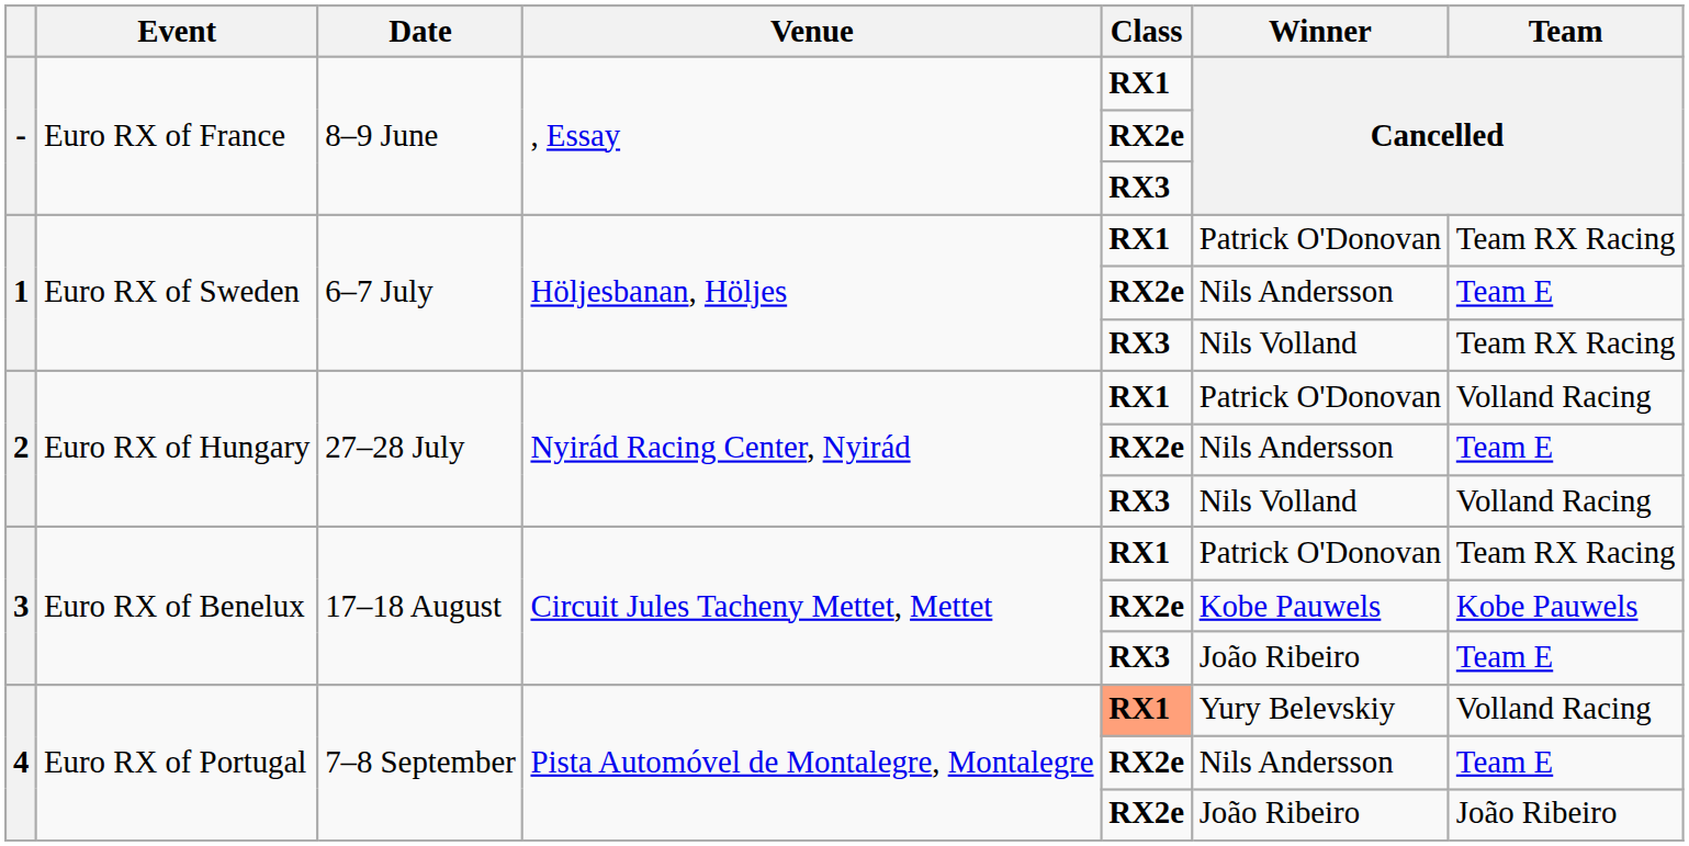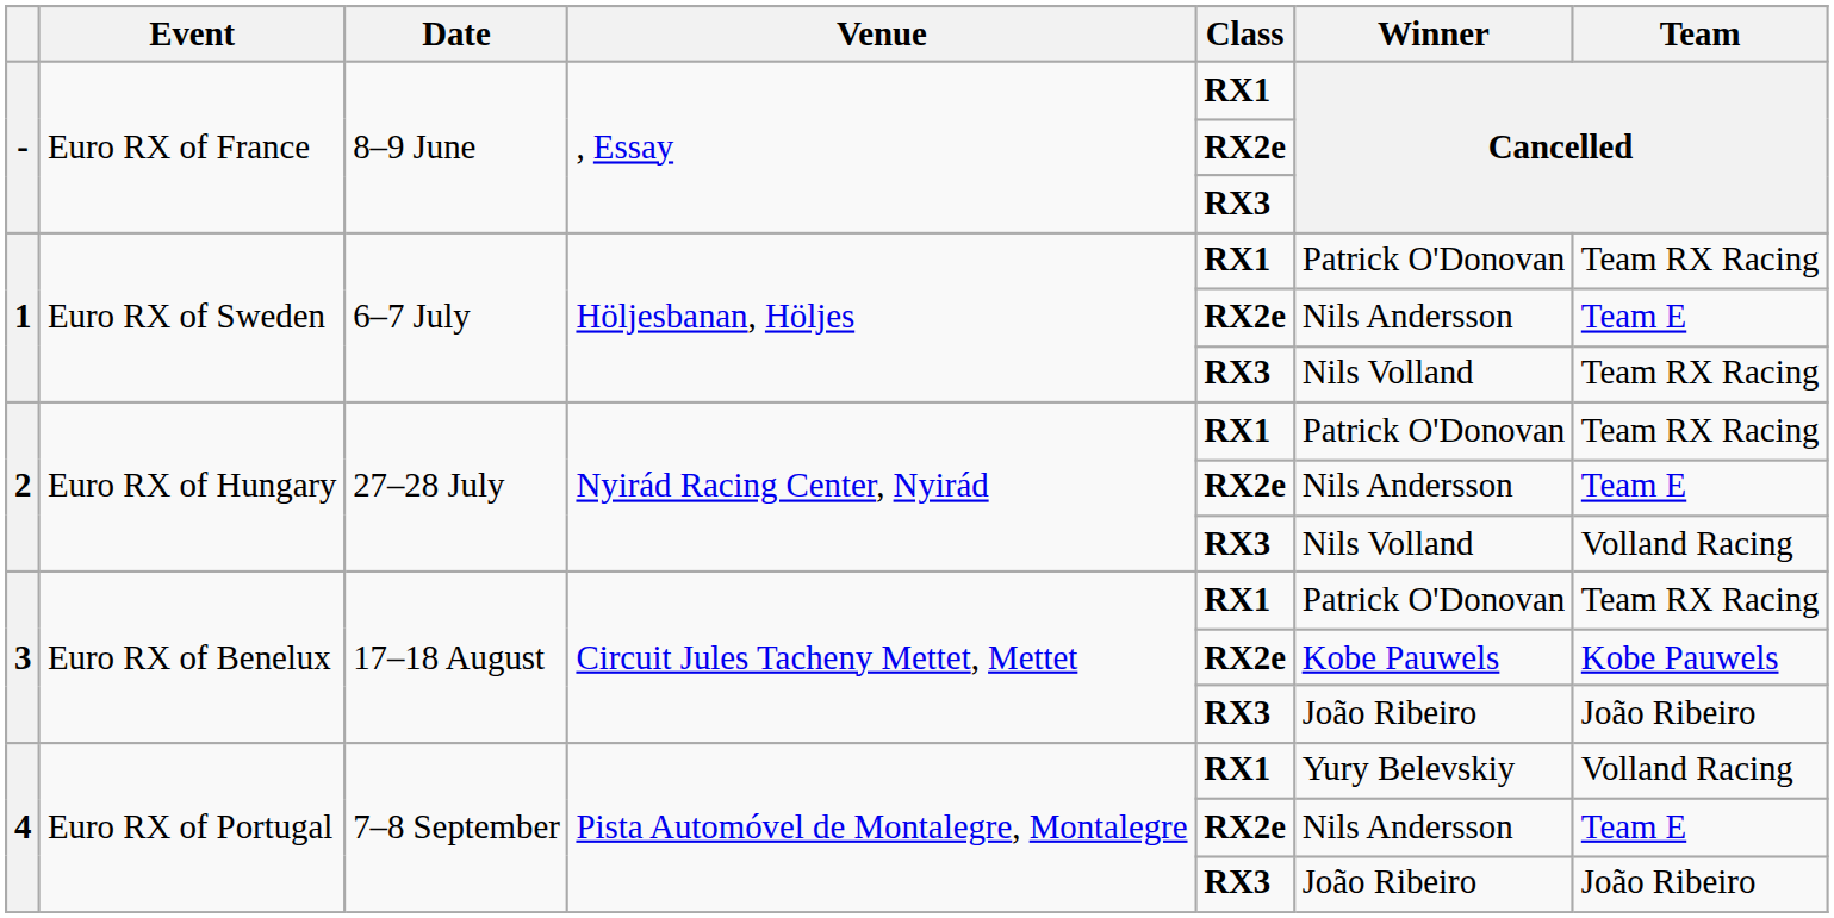row 8 | Team: Volland Racing -> Team RX Racing
row 13 | Team: Team E -> João Ribeiro
row 14 | Class: lightsalmon background -> no background
row 16 | Class: RX2e -> RX3
